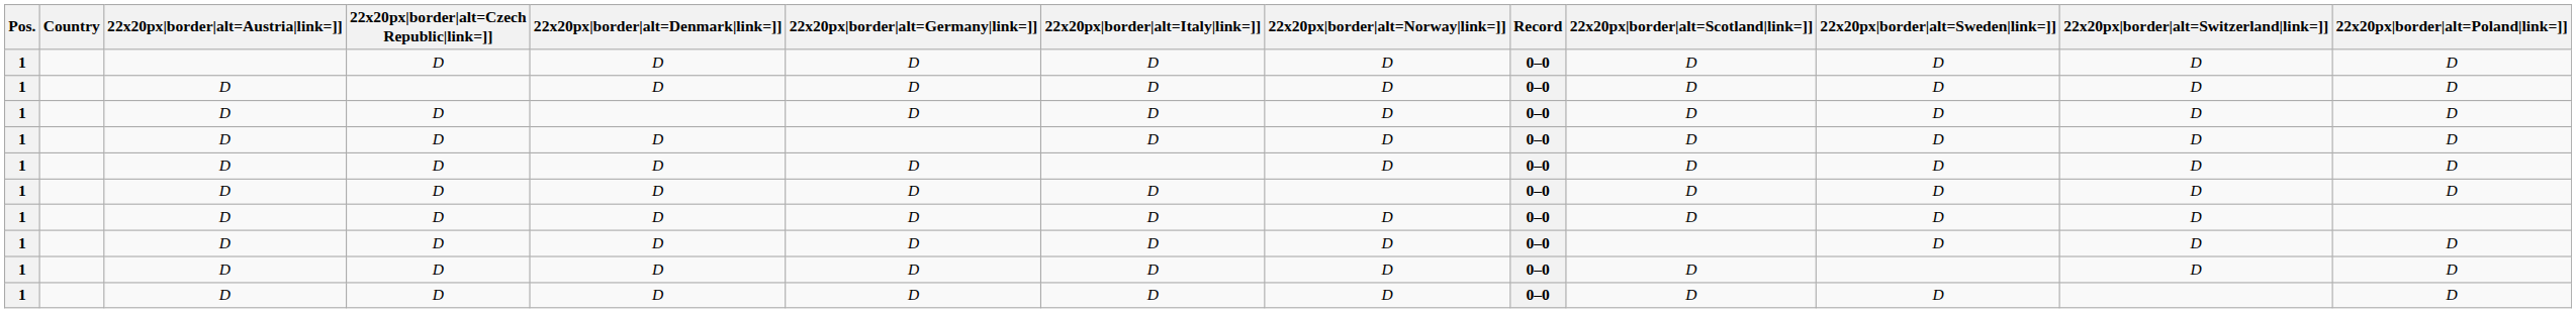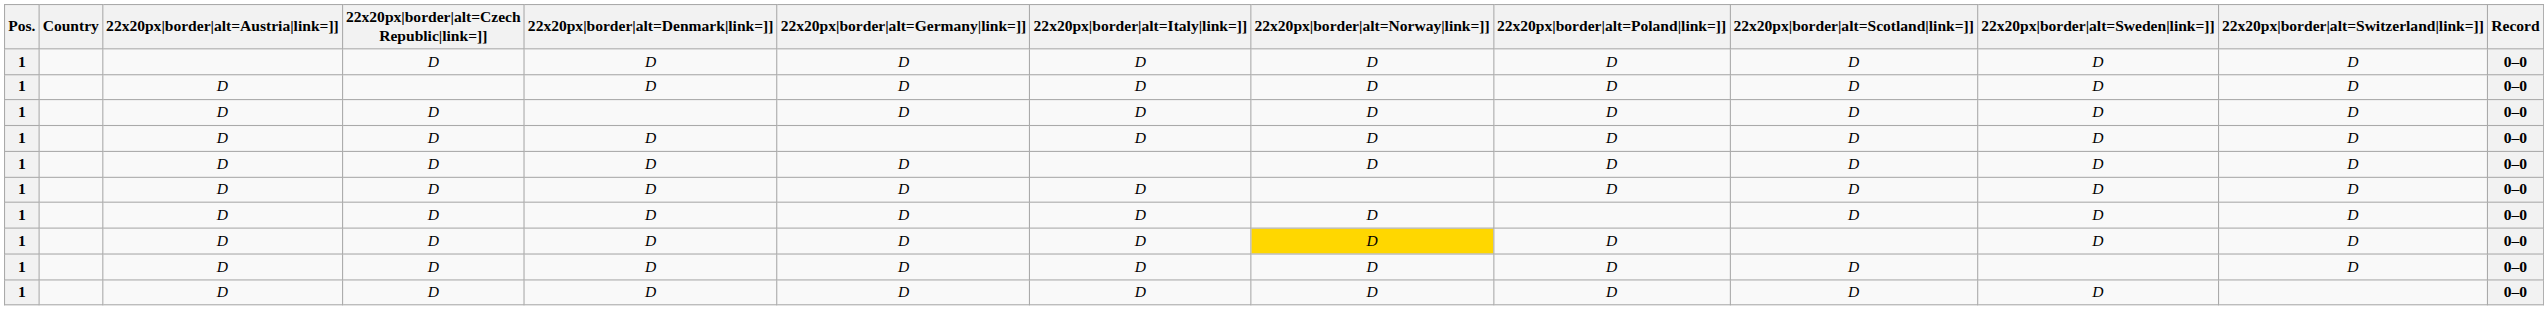columns swapped: 22x20px|border|alt=Poland|link=]] <-> Record
row 9 | 22x20px|border|alt=Norway|link=]]: no background -> gold background
